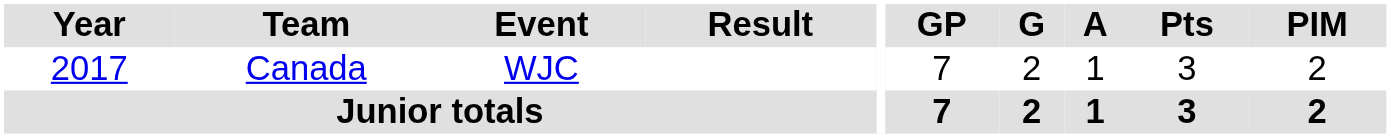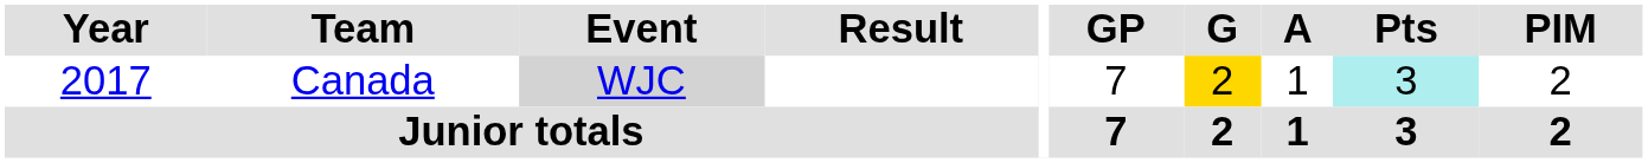Canada | Event: no background -> lightgrey background
Canada | G: no background -> gold background
Canada | Pts: no background -> paleturquoise background
